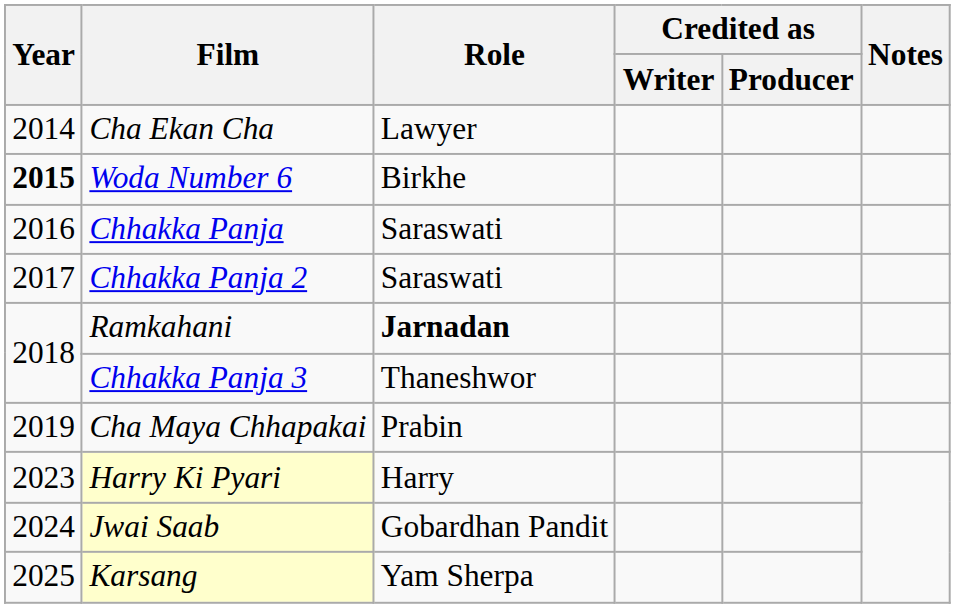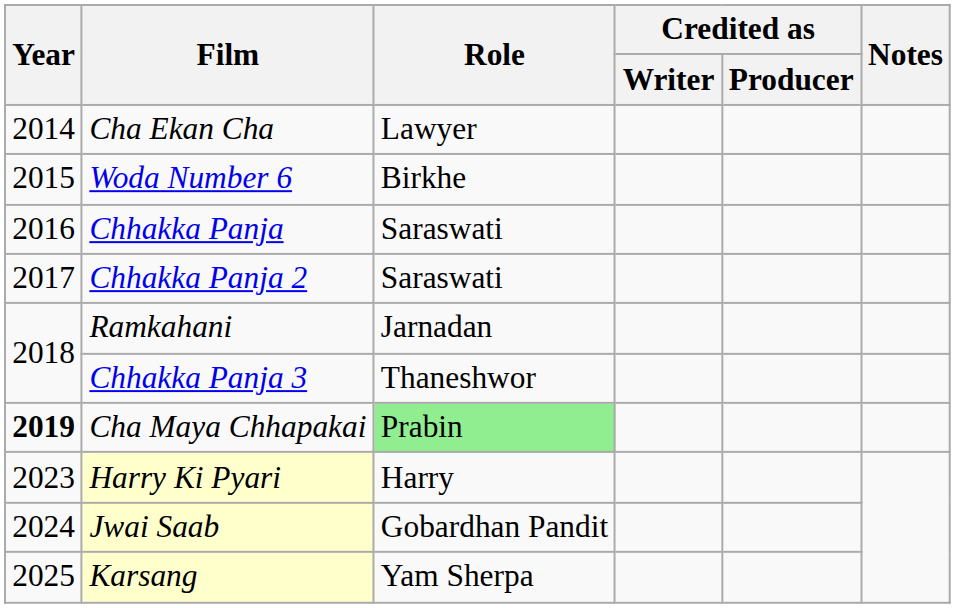Woda Number 6 | Year: bold -> normal
Ramkahani | Role: bold -> normal
Cha Maya Chhapakai | Year: normal -> bold
Cha Maya Chhapakai | Role: no background -> lightgreen background
